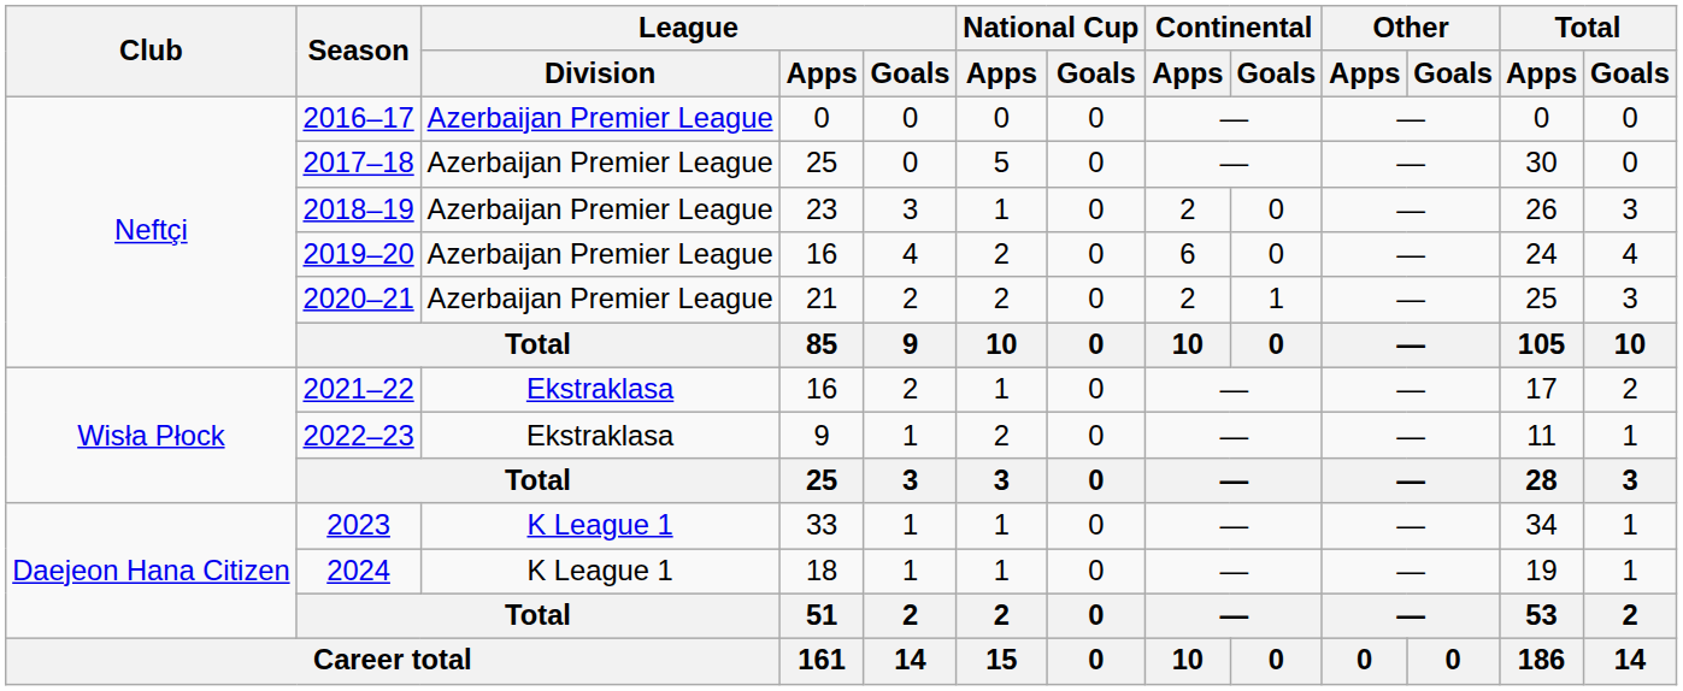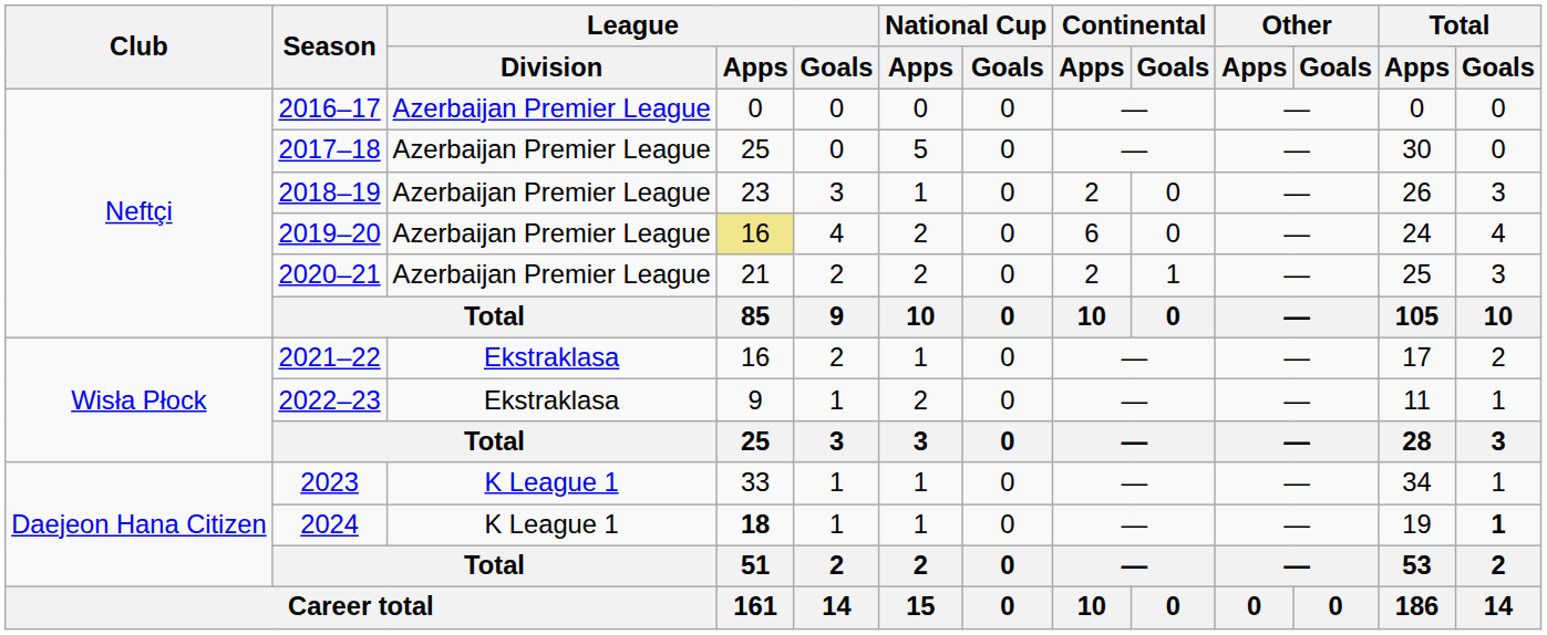2019–20 | League / Apps: no background -> khaki background
2024 | League / Apps: normal -> bold
2024 | Total / Goals: normal -> bold
